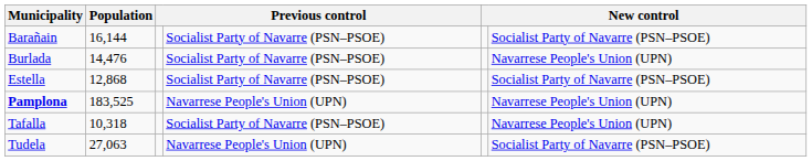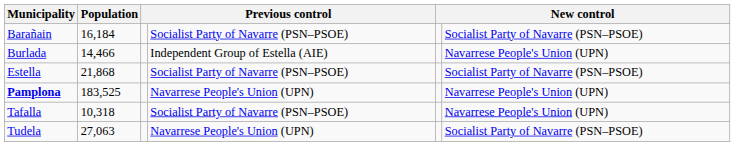Barañain | Population: 16,144 -> 16,184
Burlada | Population: 14,476 -> 14,466
Burlada | column 4: Socialist Party of Navarre (PSN–PSOE) -> Independent Group of Estella (AIE)
Estella | Population: 12,868 -> 21,868
